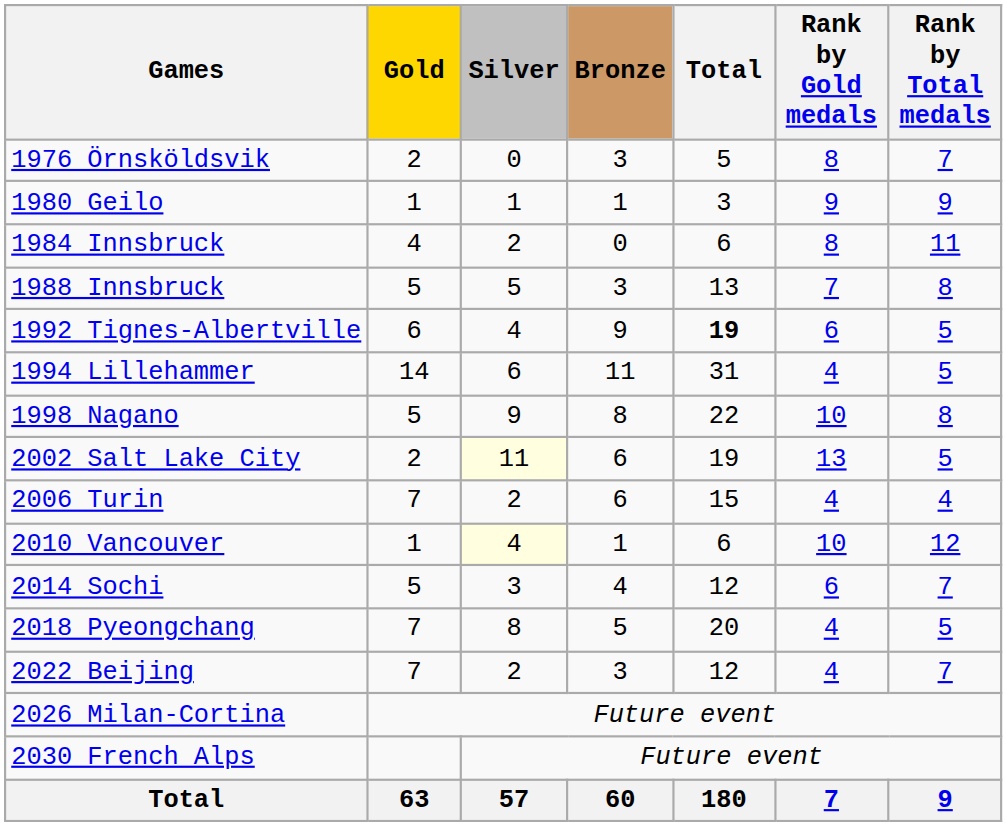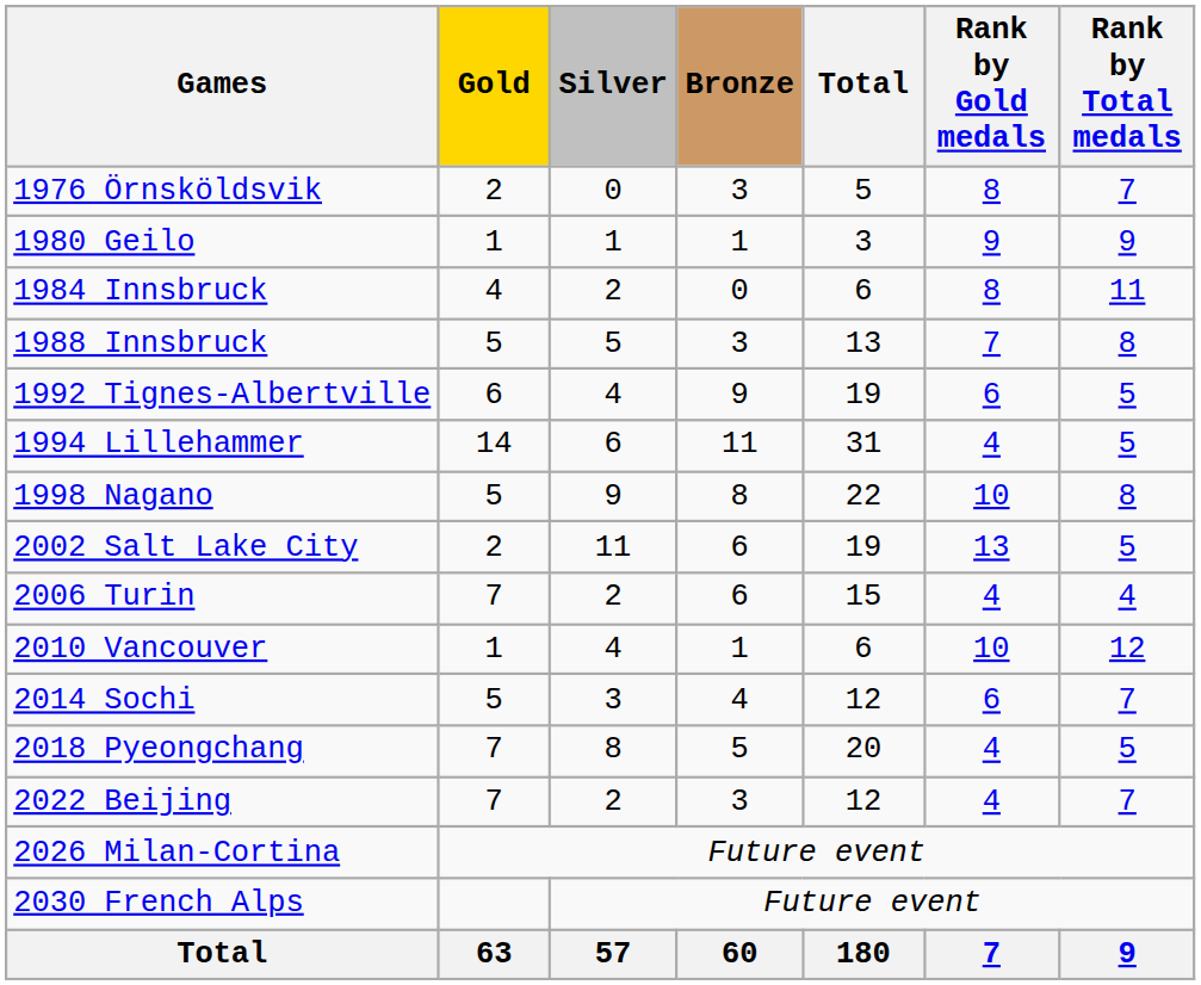1992 Tignes-Albertville | Total: bold -> normal
2002 Salt Lake City | Silver: lightyellow background -> no background
2010 Vancouver | Silver: lightyellow background -> no background
